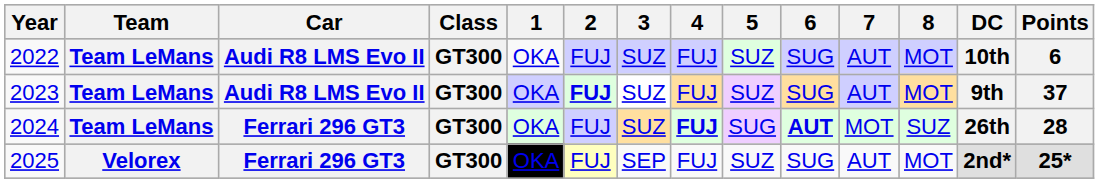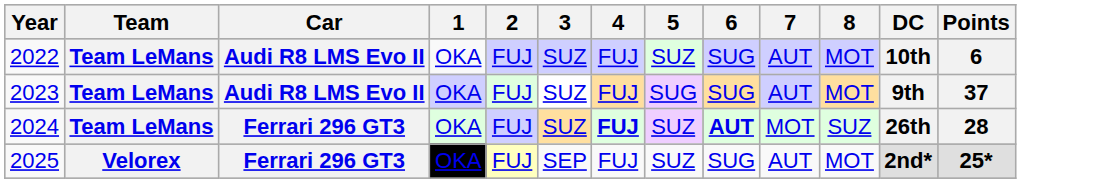- column: Class | GT300 | GT300 | GT300 | GT300
2023 | 2: bold -> normal
2023 | 5: SUZ -> SUG
2024 | 5: SUG -> SUZ
